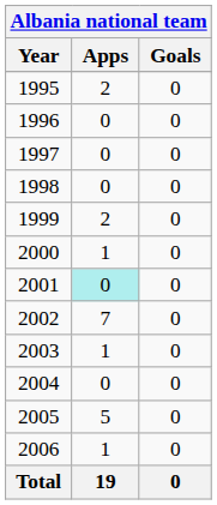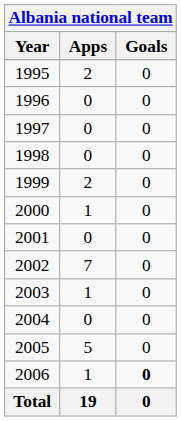2001 | Apps: paleturquoise background -> no background
2006 | Goals: normal -> bold
